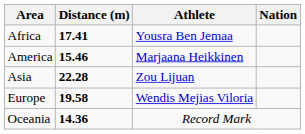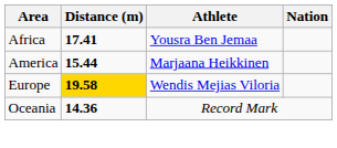America | Distance (m): 15.46 -> 15.44
- row: Asia | 22.28 | Zou Lijuan
Europe | Distance (m): no background -> gold background
